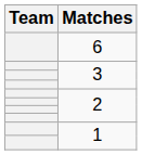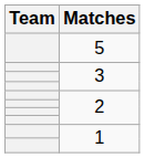row 2 | Matches: 6 -> 5
